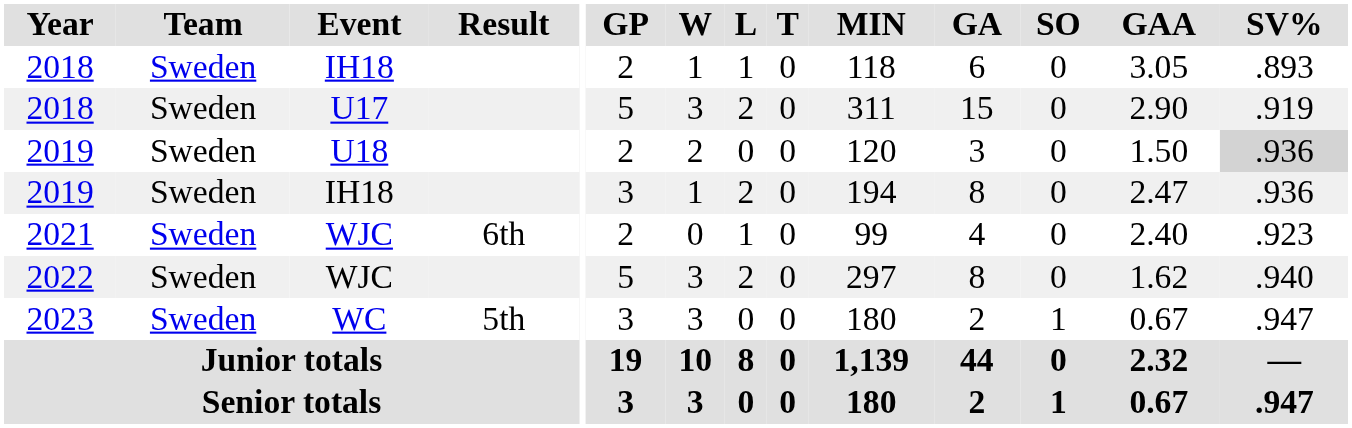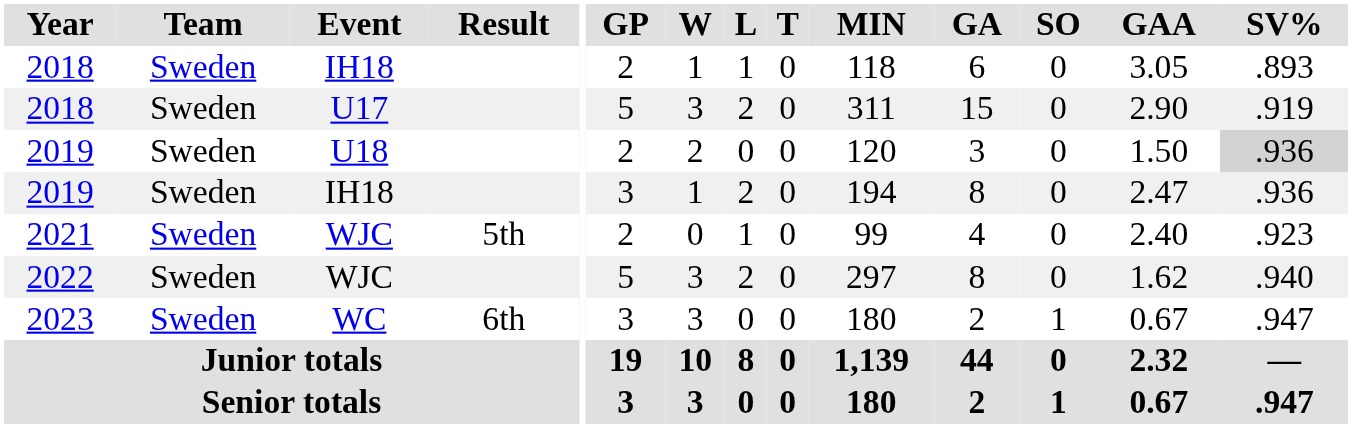2021 | Result: 6th -> 5th
2023 | Result: 5th -> 6th
